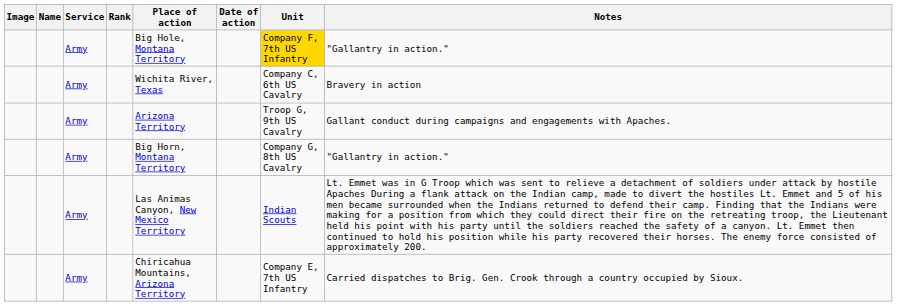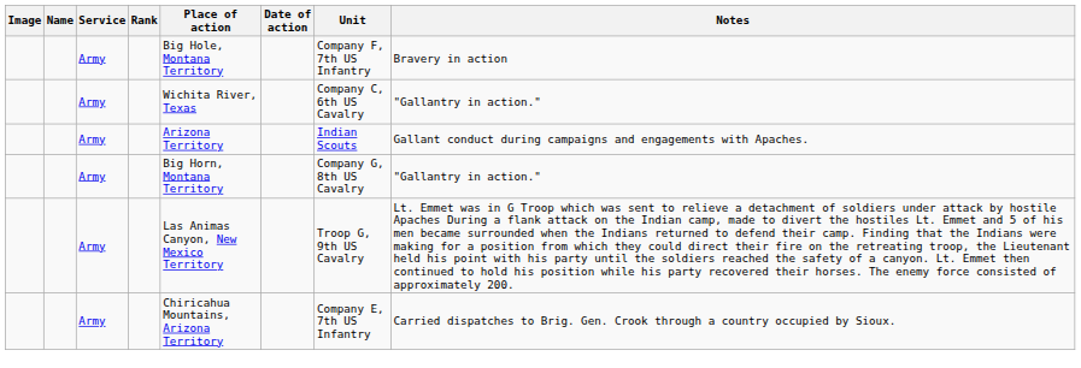row 2 | Unit: gold background -> no background
row 2 | Notes: "Gallantry in action." -> Bravery in action
row 3 | Notes: Bravery in action -> "Gallantry in action."
row 4 | Unit: Troop G, 9th US Cavalry -> Indian Scouts
row 6 | Unit: Indian Scouts -> Troop G, 9th US Cavalry
